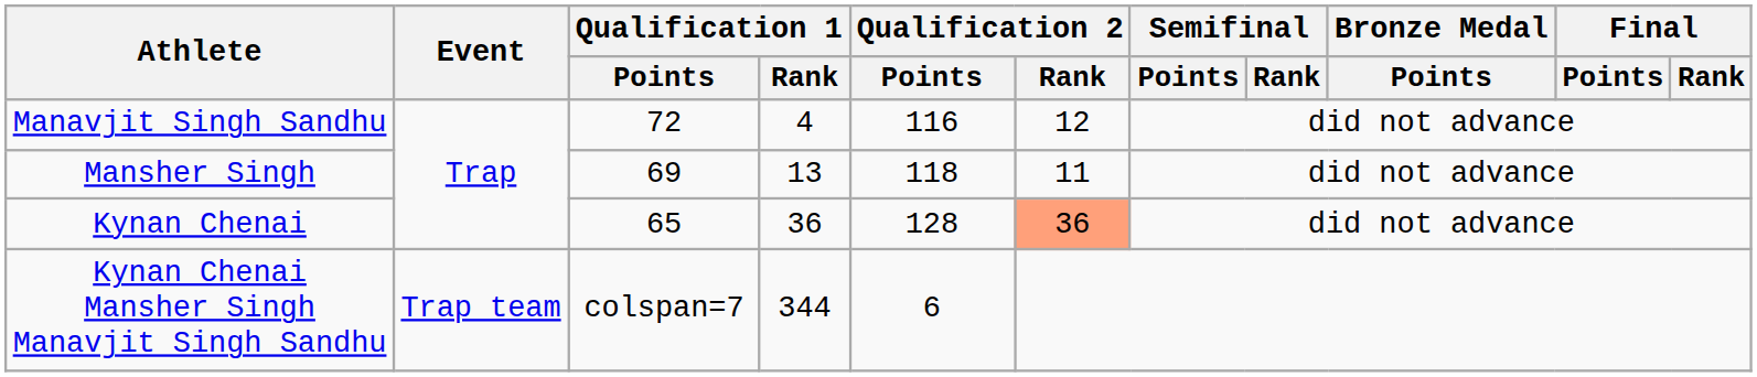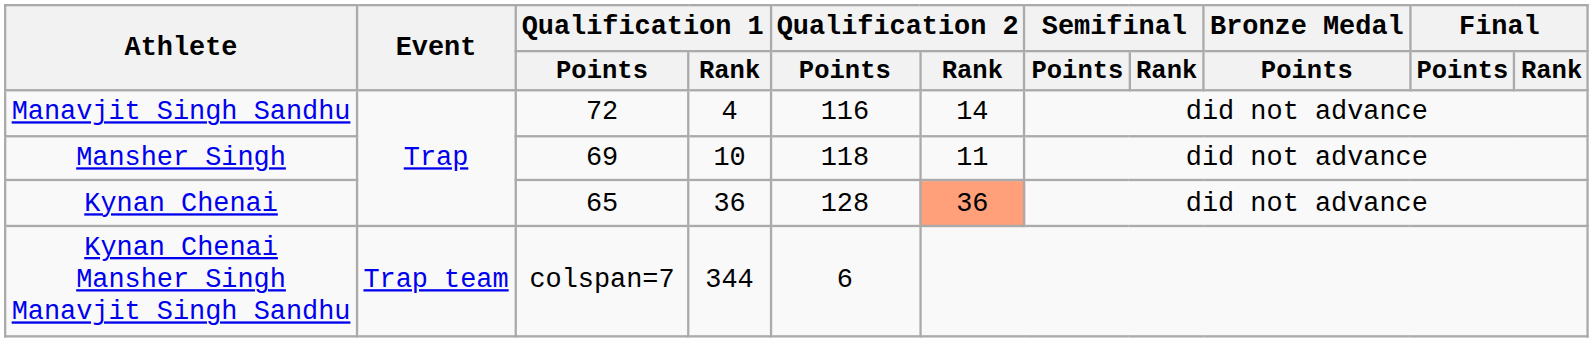Manavjit Singh Sandhu | Qualification 2 / Rank: 12 -> 14
Mansher Singh | Qualification 1 / Rank: 13 -> 10
